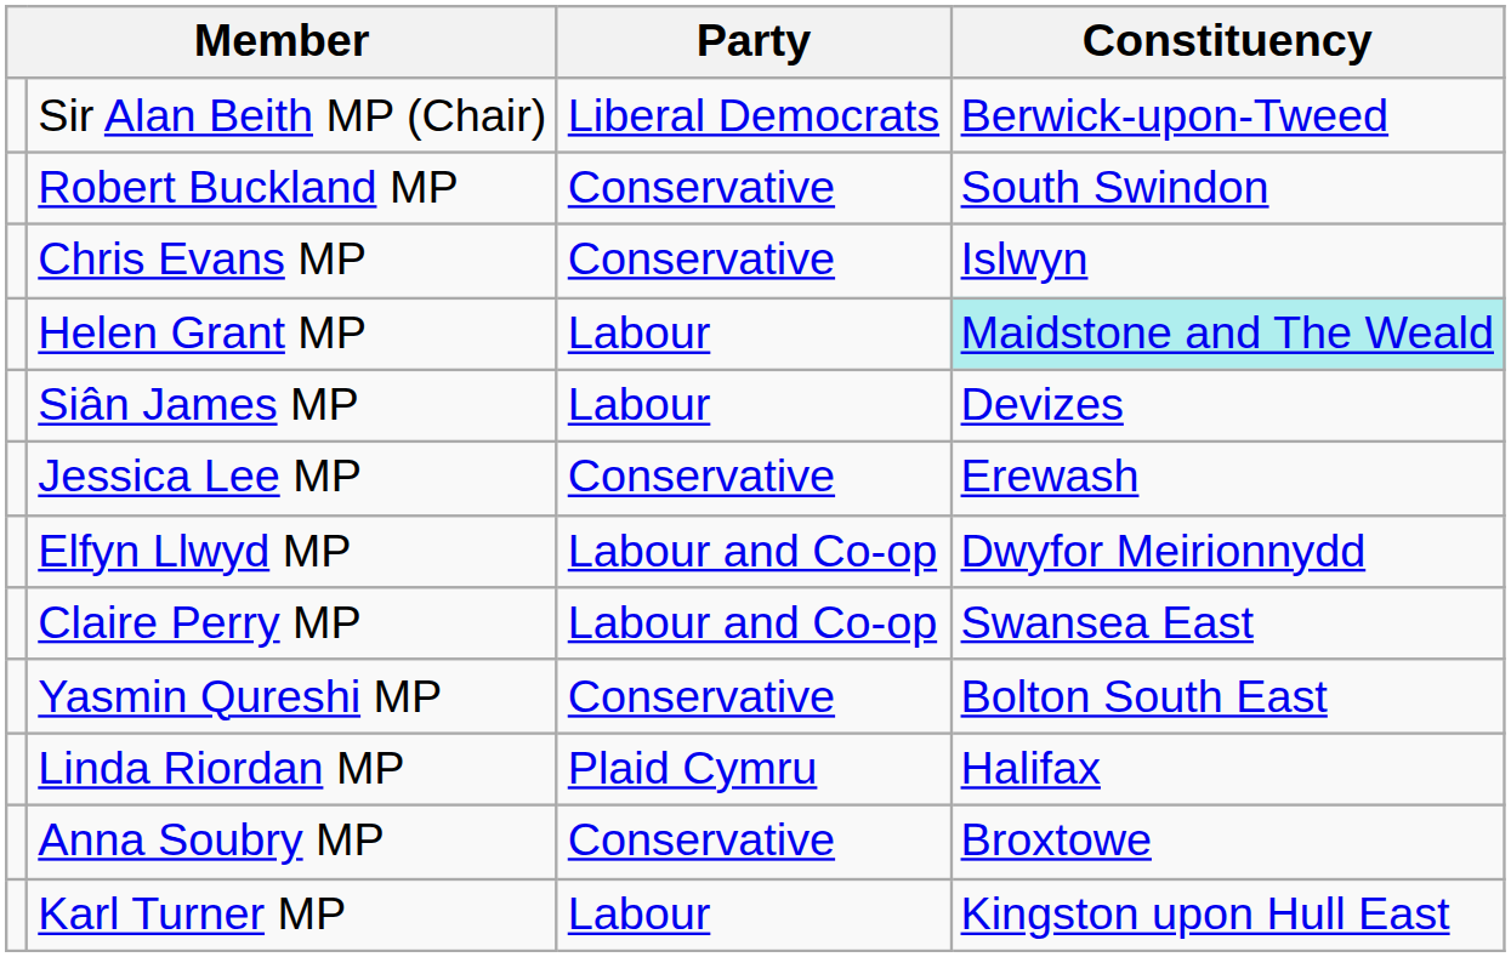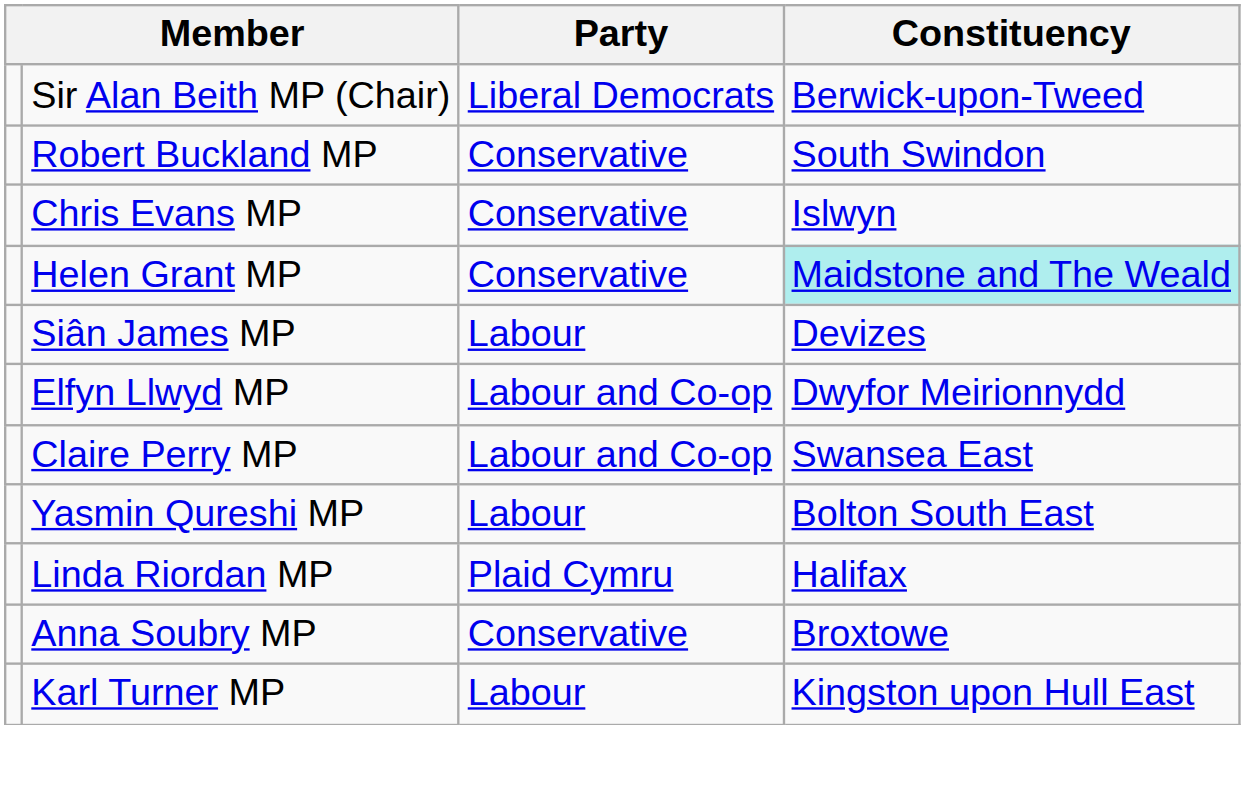Helen Grant MP | Party: Labour -> Conservative
- row: Jessica Lee MP | Conservative | Erewash
Yasmin Qureshi MP | Party: Conservative -> Labour
